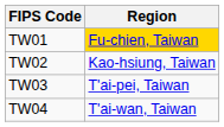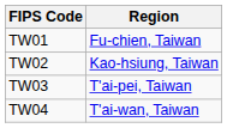TW01 | Region: gold background -> no background
